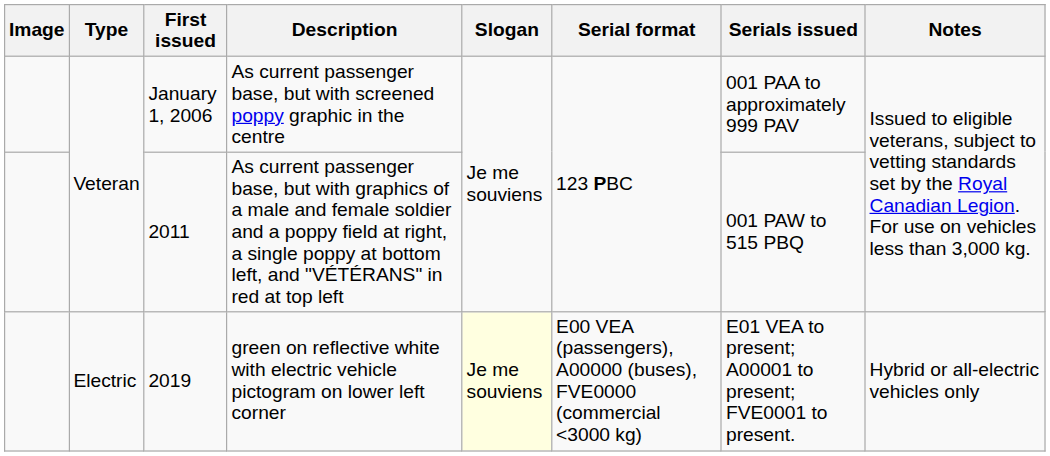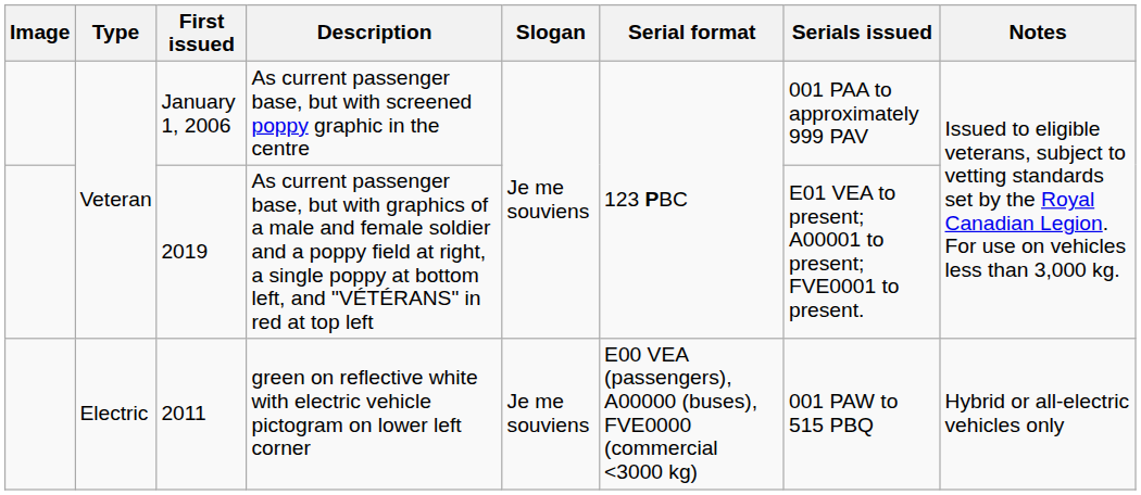row 3 | First issued: 2011 -> 2019
row 3 | Serials issued: 001 PAW to 515 PBQ -> E01 VEA to present; A00001 to present; FVE0001 to present.
row 4 | First issued: 2019 -> 2011
row 4 | Slogan: lightyellow background -> no background
row 4 | Serials issued: E01 VEA to present; A00001 to present; FVE0001 to present. -> 001 PAW to 515 PBQ
